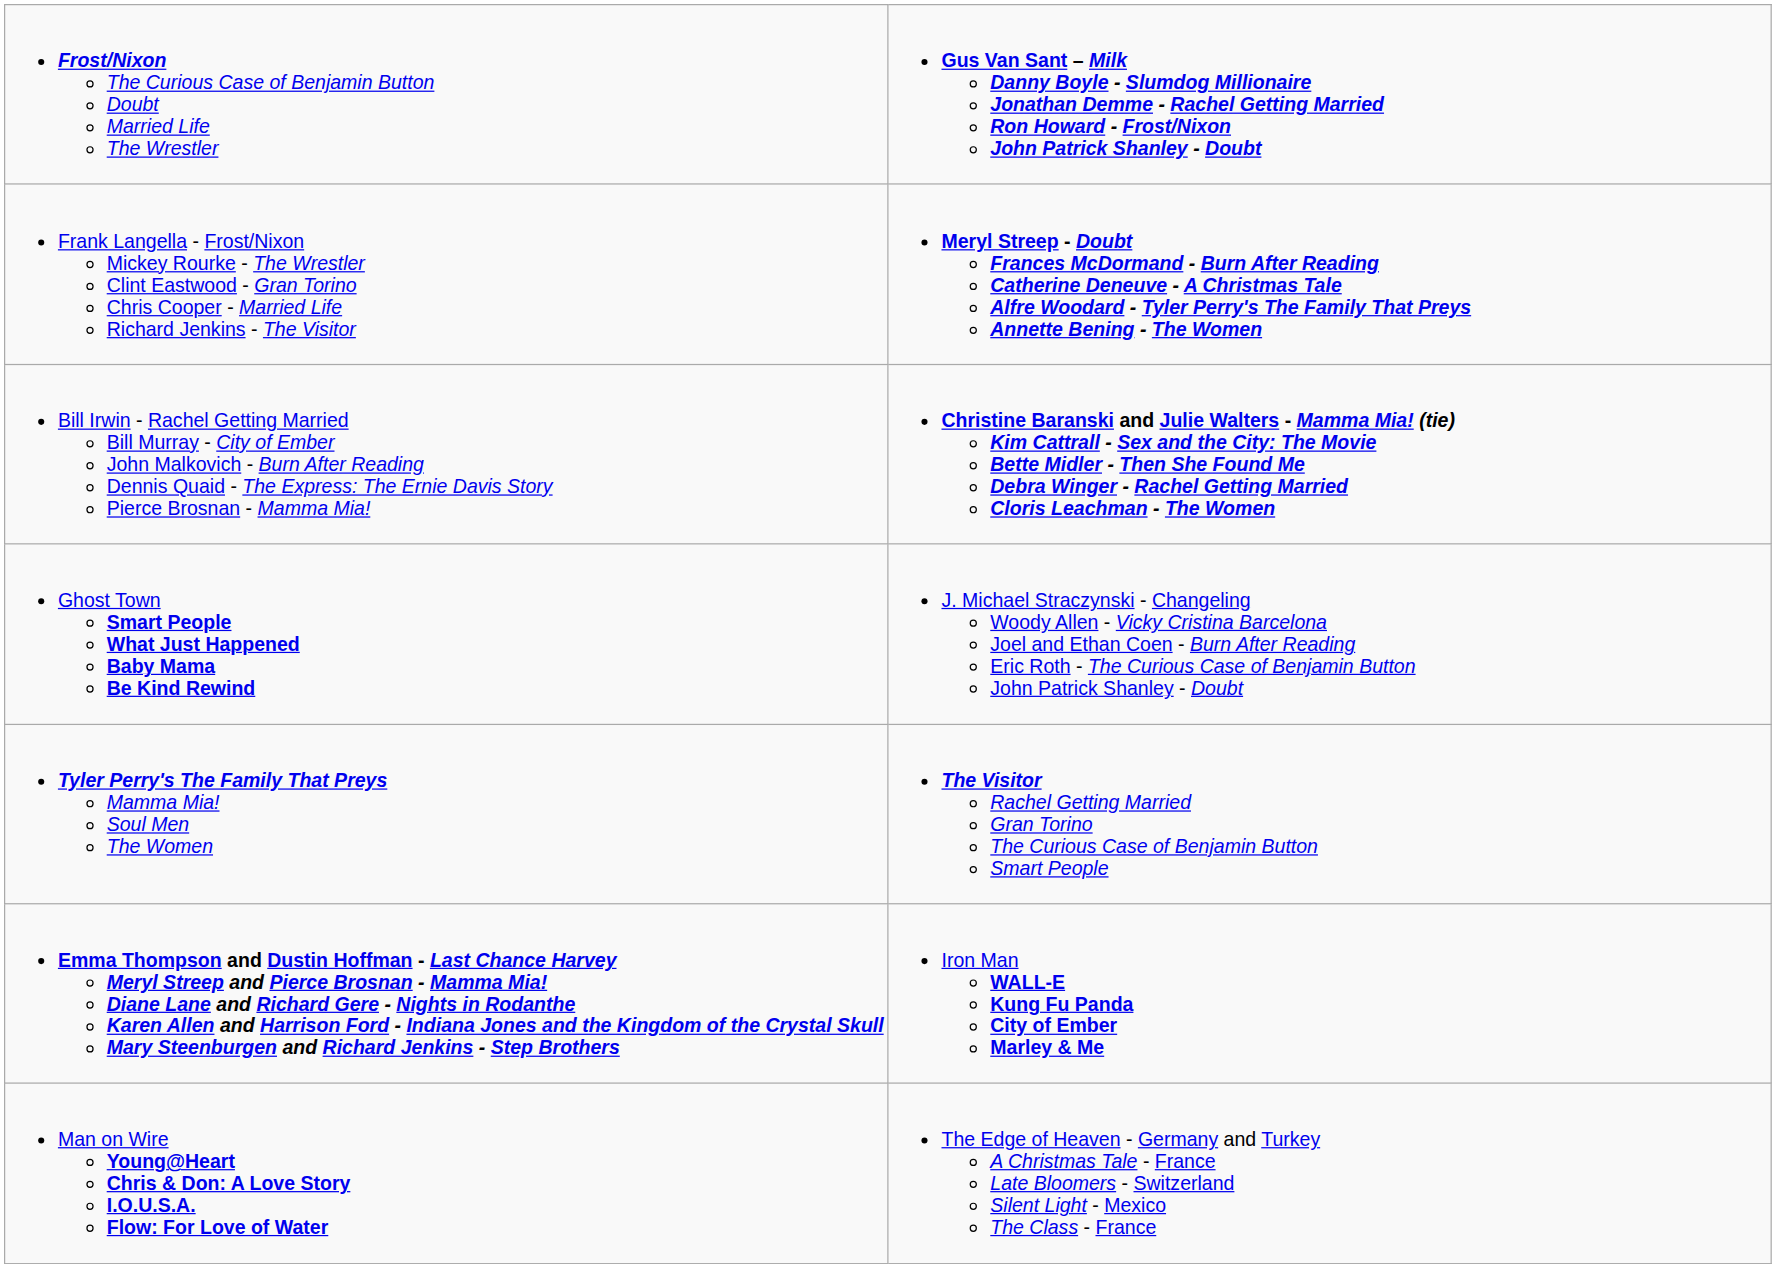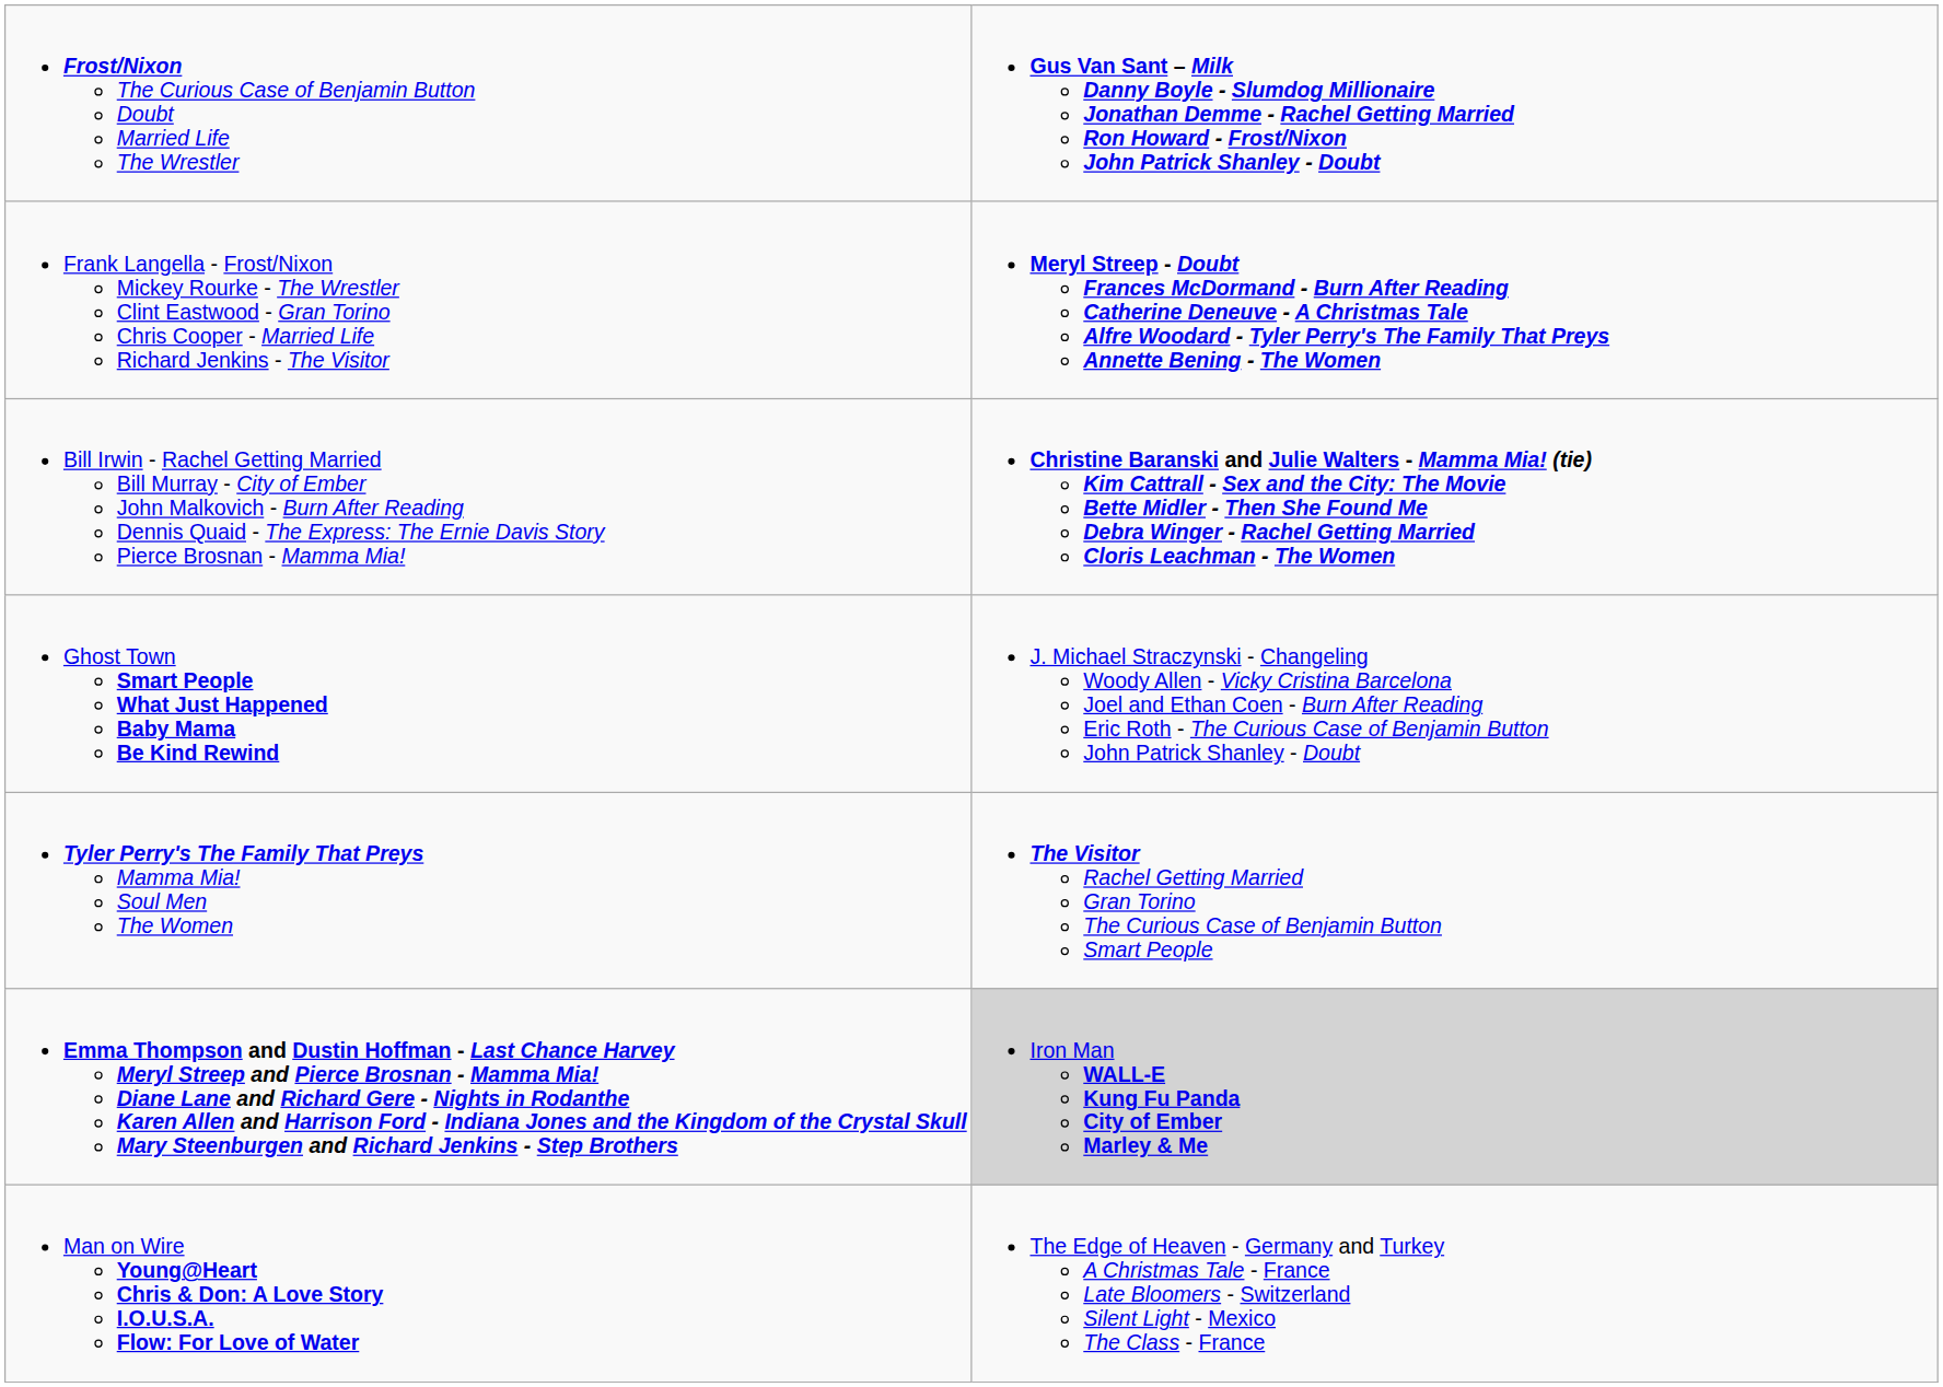row 6 | column 2: no background -> lightgrey background
